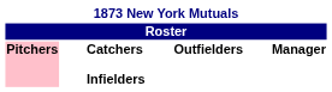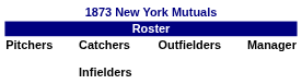Pitchers | column 1: pink background -> no background
